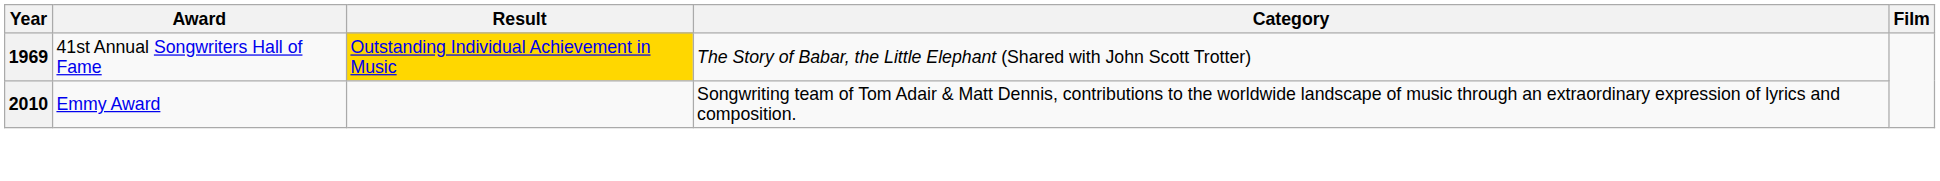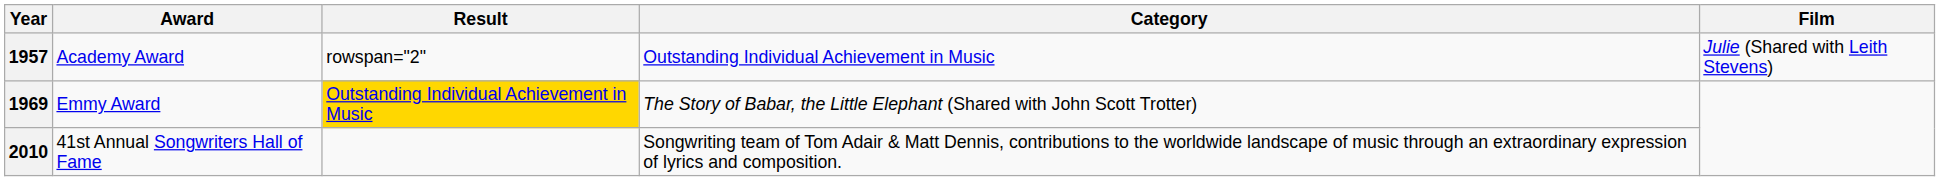+ row: 1957 | Academy Award | rowspan="2" | Outstanding Individual Achievement in Music | Julie (Shared with Leith Stevens)
1969 | Award: 41st Annual Songwriters Hall of Fame -> Emmy Award
2010 | Award: Emmy Award -> 41st Annual Songwriters Hall of Fame
